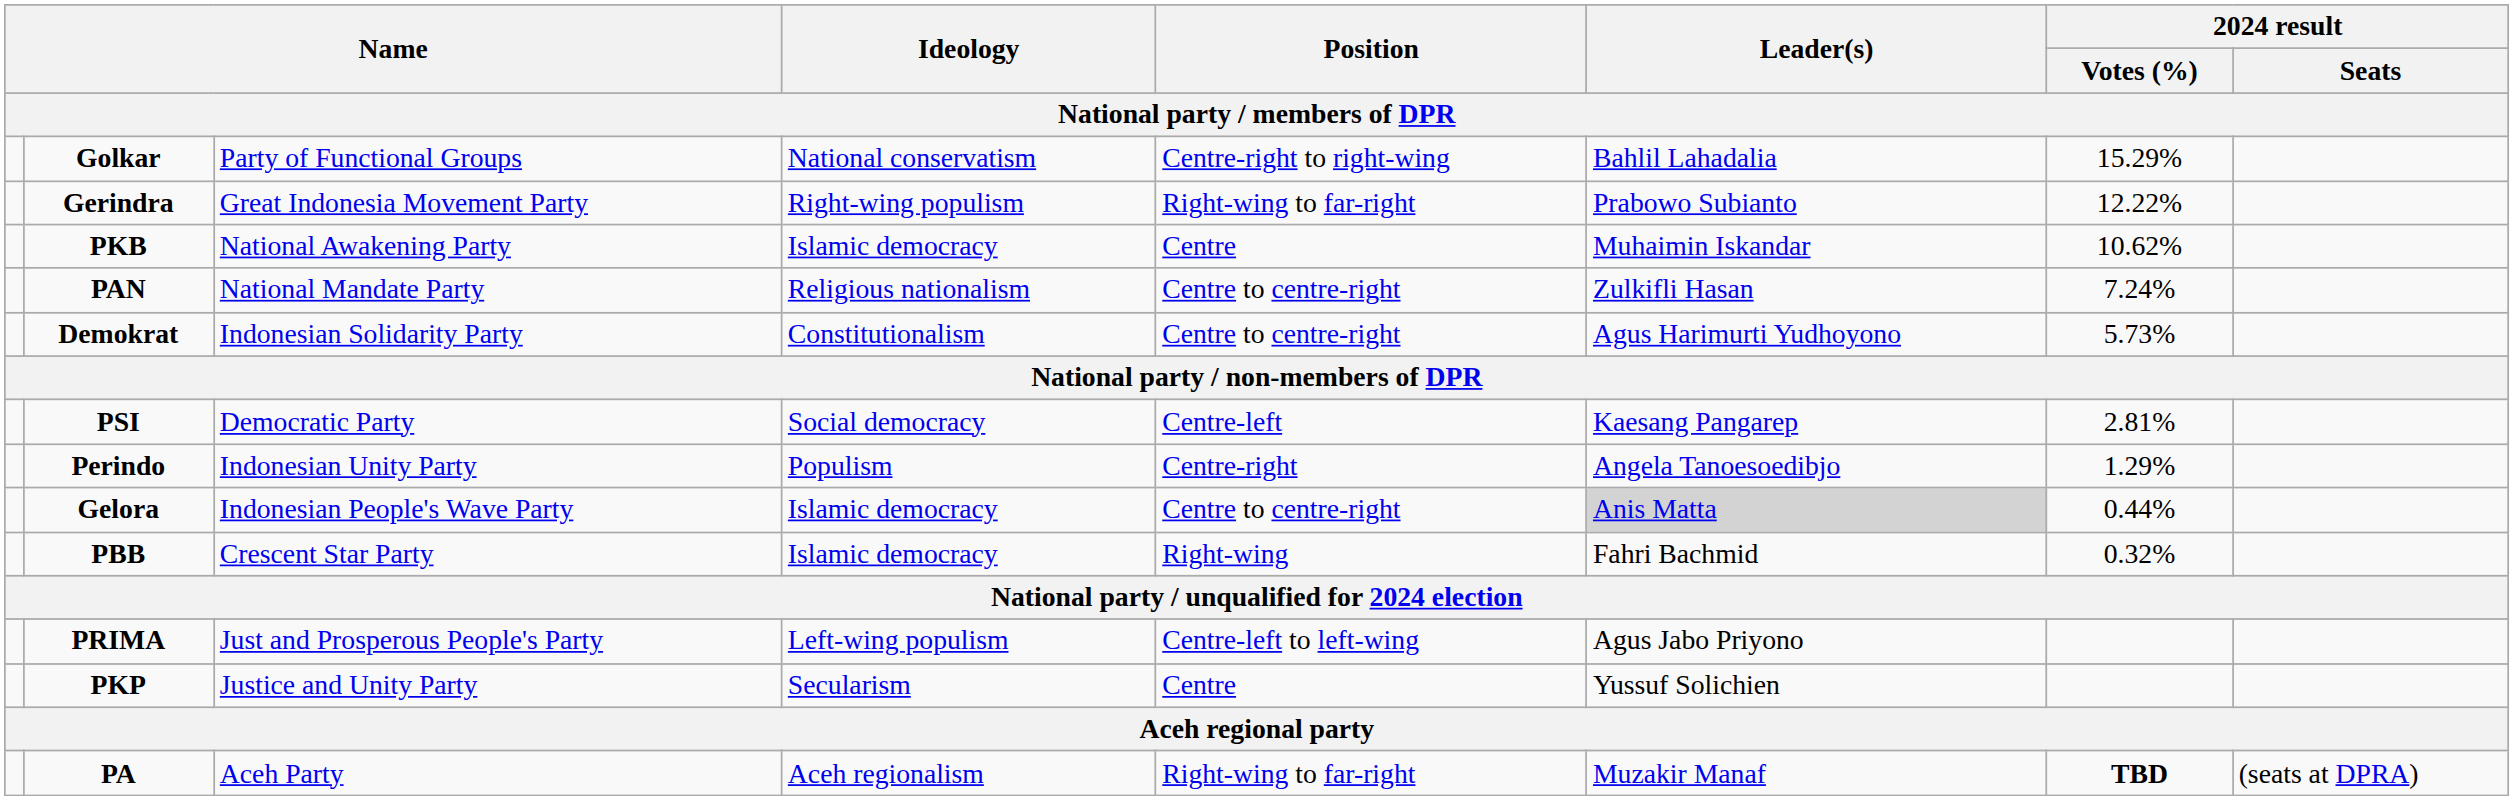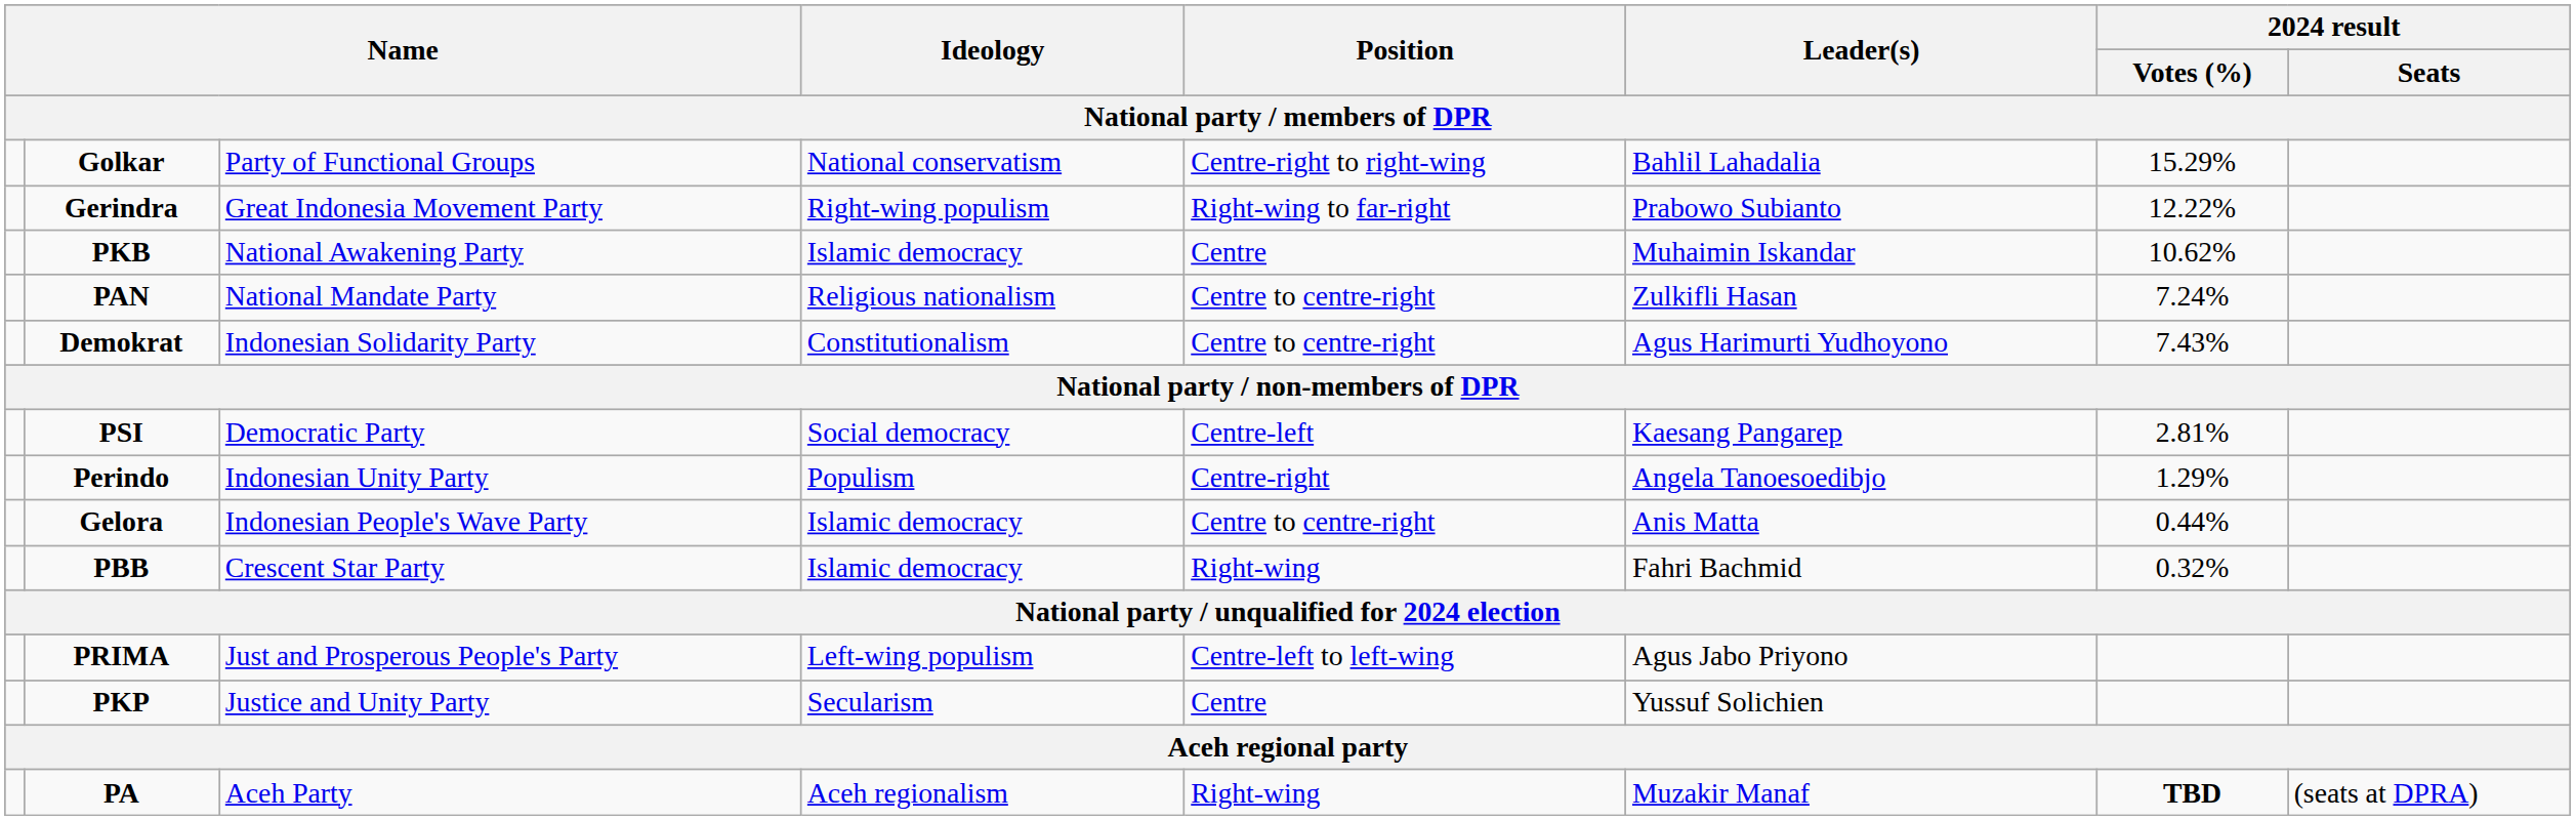Demokrat | 2024 result / Votes (%): 5.73% -> 7.43%
Gelora | Leader(s): lightgrey background -> no background
PA | Position: Right-wing to far-right -> Right-wing
